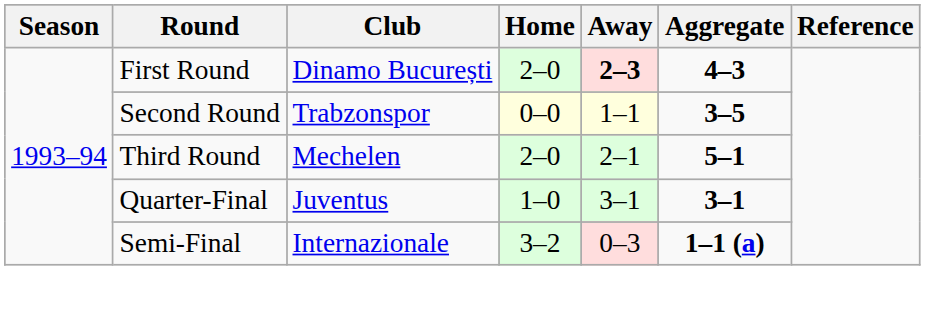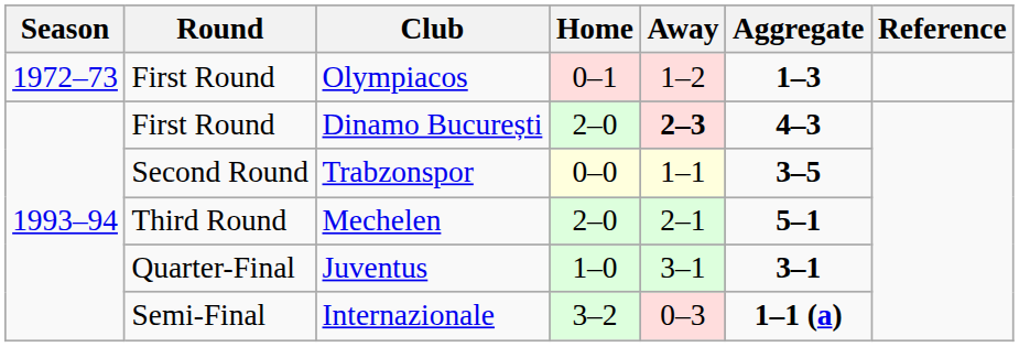+ row: 1972–73 | First Round | Olympiacos | 0–1 | 1–2 | 1–3
